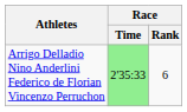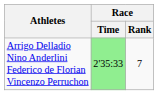row 3 | Race / Rank: 6 -> 7
